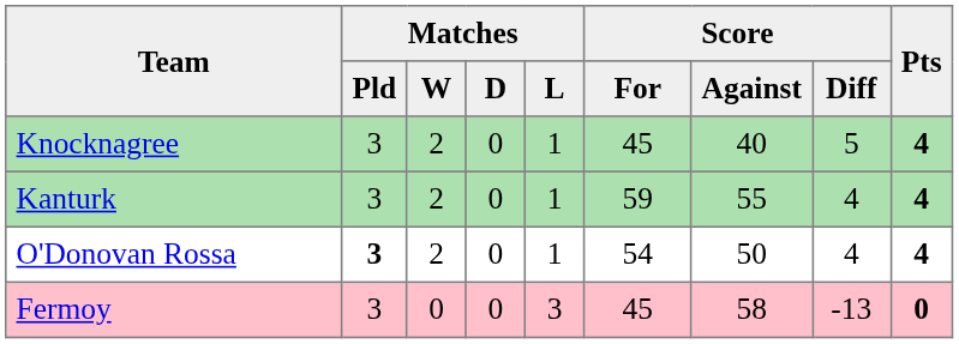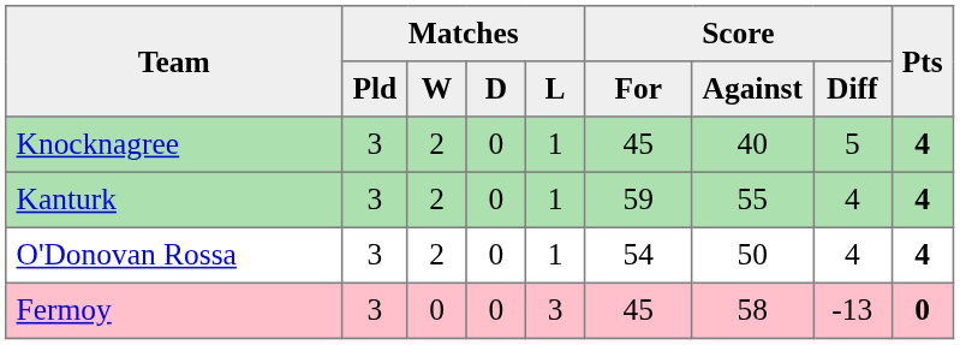O'Donovan Rossa | Matches / Pld: bold -> normal
